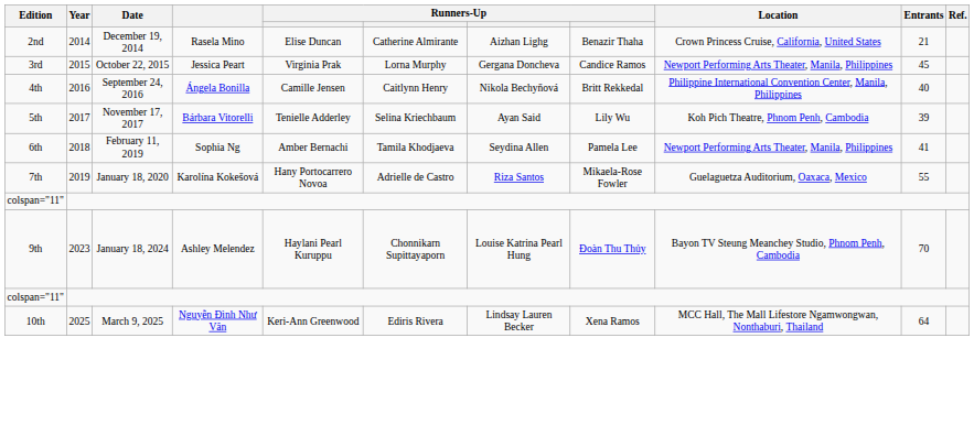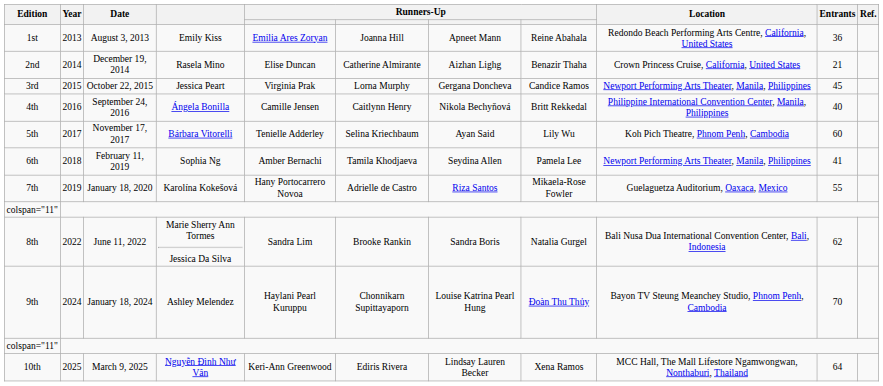+ row: 1st | 2013 | August 3, 2013 | Emily Kiss | Emilia Ares Zoryan | Joanna Hill | Apneet Mann | Reine Abahala | Redondo Beach Performing Arts Centre, California, United States | 36
5th | Entrants: 39 -> 60
+ row: 8th | 2022 | June 11, 2022 | Marie Sherry Ann Tormes Jessica Da Silva | Sandra Lim | Brooke Rankin | Sandra Boris | Natalia Gurgel | Bali Nusa Dua International Convention Center, Bali, Indonesia | 62
9th | Year: 2023 -> 2024
